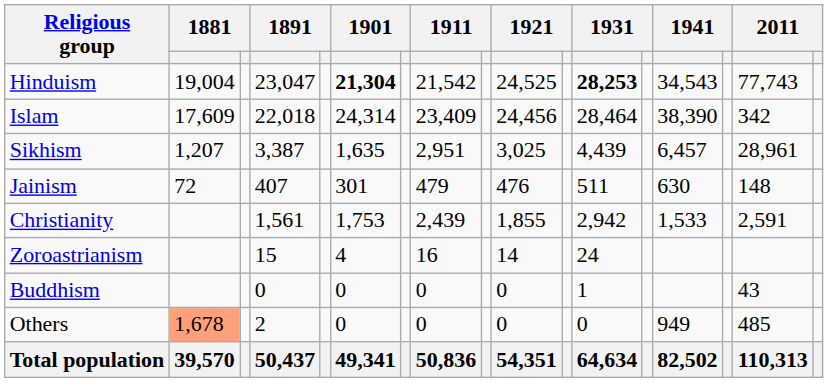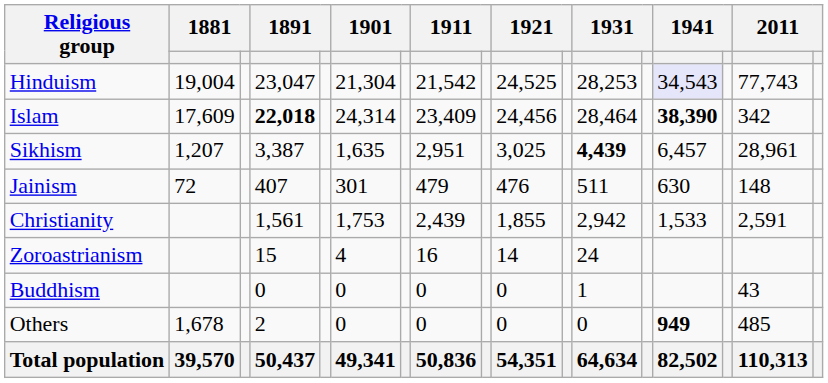Hinduism | column 6: bold -> normal
Hinduism | column 12: bold -> normal
Hinduism | column 14: no background -> lavender background
Islam | column 4: normal -> bold
Islam | column 14: normal -> bold
Sikhism | column 12: normal -> bold
Others | column 2: lightsalmon background -> no background
Others | column 14: normal -> bold
